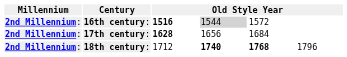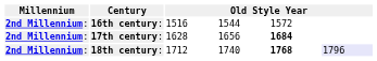16th century: | column 3: bold -> normal
16th century: | column 4: lightgrey background -> no background
17th century: | column 3: bold -> normal
17th century: | column 5: normal -> bold
18th century: | column 4: bold -> normal
18th century: | column 6: no background -> lavender background
